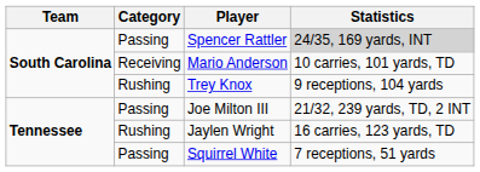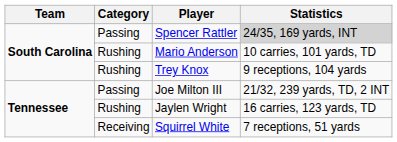Mario Anderson | Category: Receiving -> Rushing
Squirrel White | Category: Passing -> Receiving
